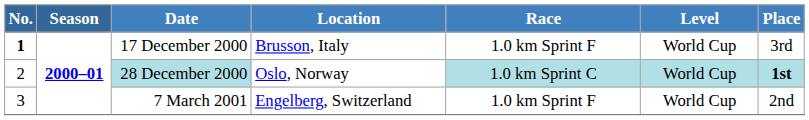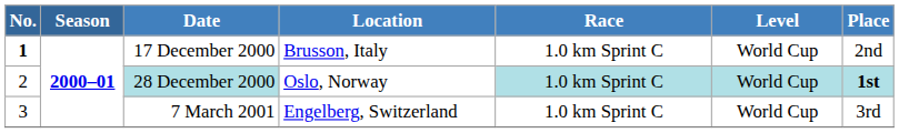17 December 2000 | Race: 1.0 km Sprint F -> 1.0 km Sprint C
17 December 2000 | Place: 3rd -> 2nd
7 March 2001 | Race: 1.0 km Sprint F -> 1.0 km Sprint C
7 March 2001 | Place: 2nd -> 3rd
